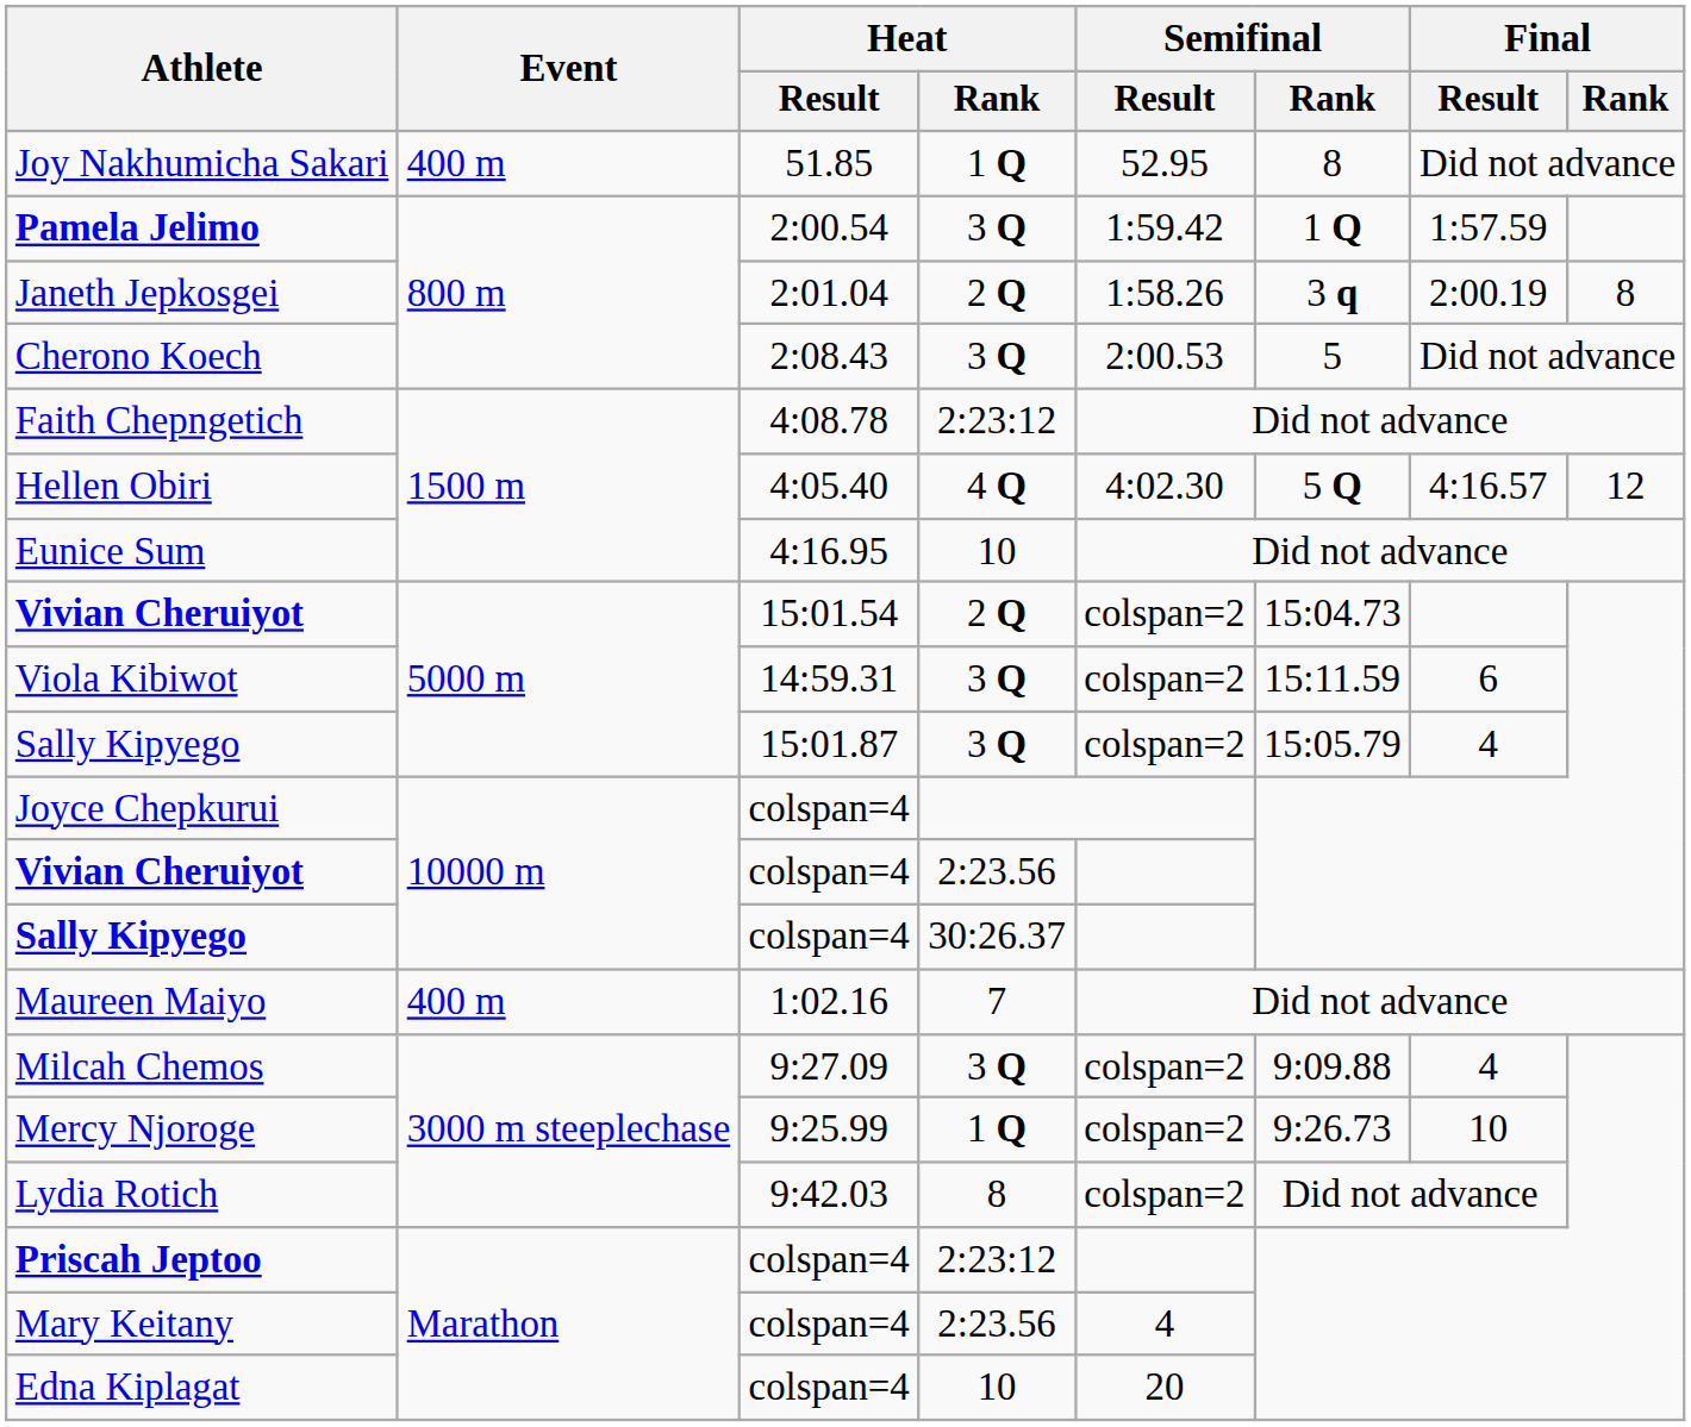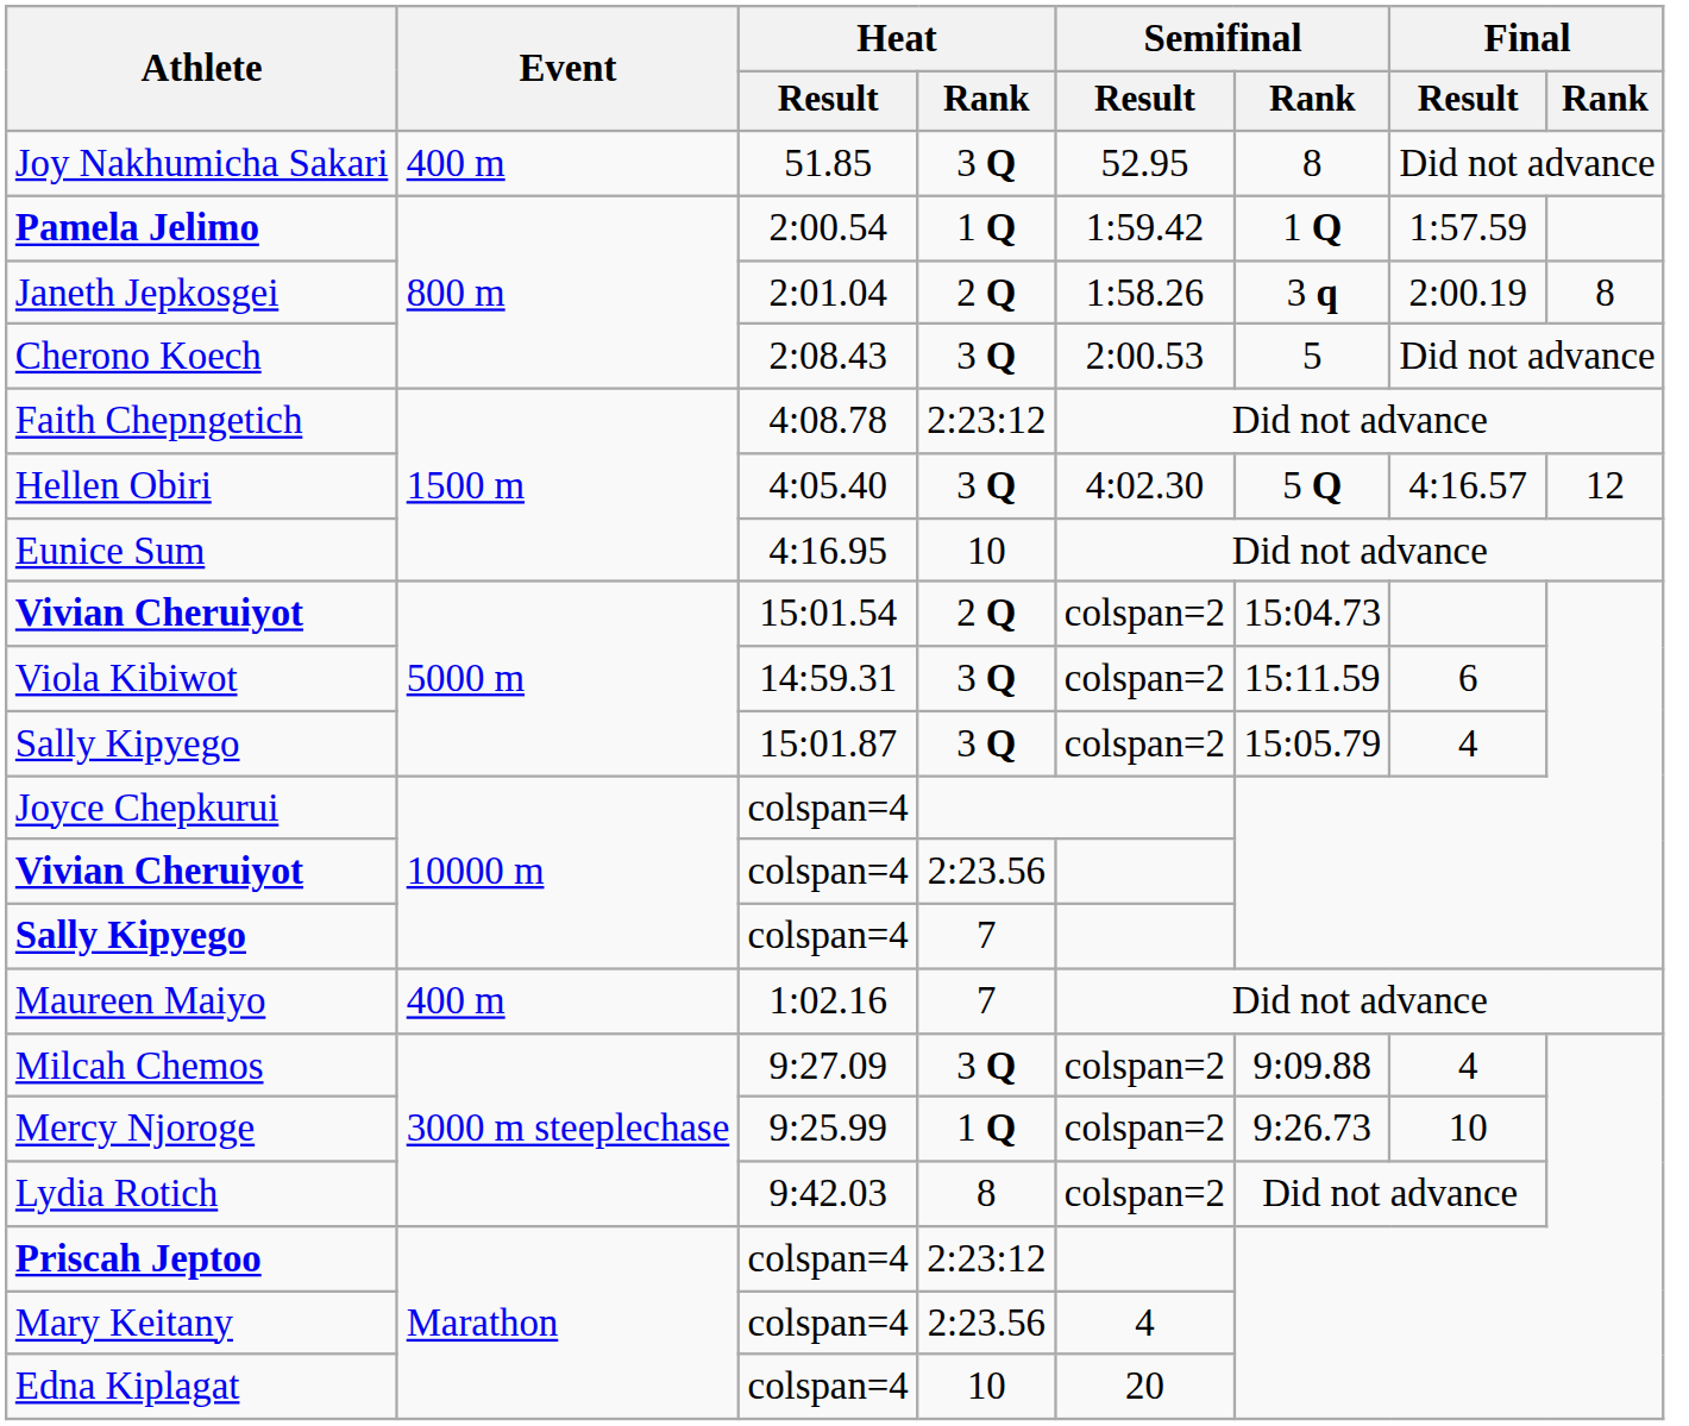Joy Nakhumicha Sakari | Heat / Rank: 1 Q -> 3 Q
Pamela Jelimo | Heat / Rank: 3 Q -> 1 Q
Hellen Obiri | Heat / Rank: 4 Q -> 3 Q
Sally Kipyego / colspan=4 | Heat / Rank: 30:26.37 -> 7
